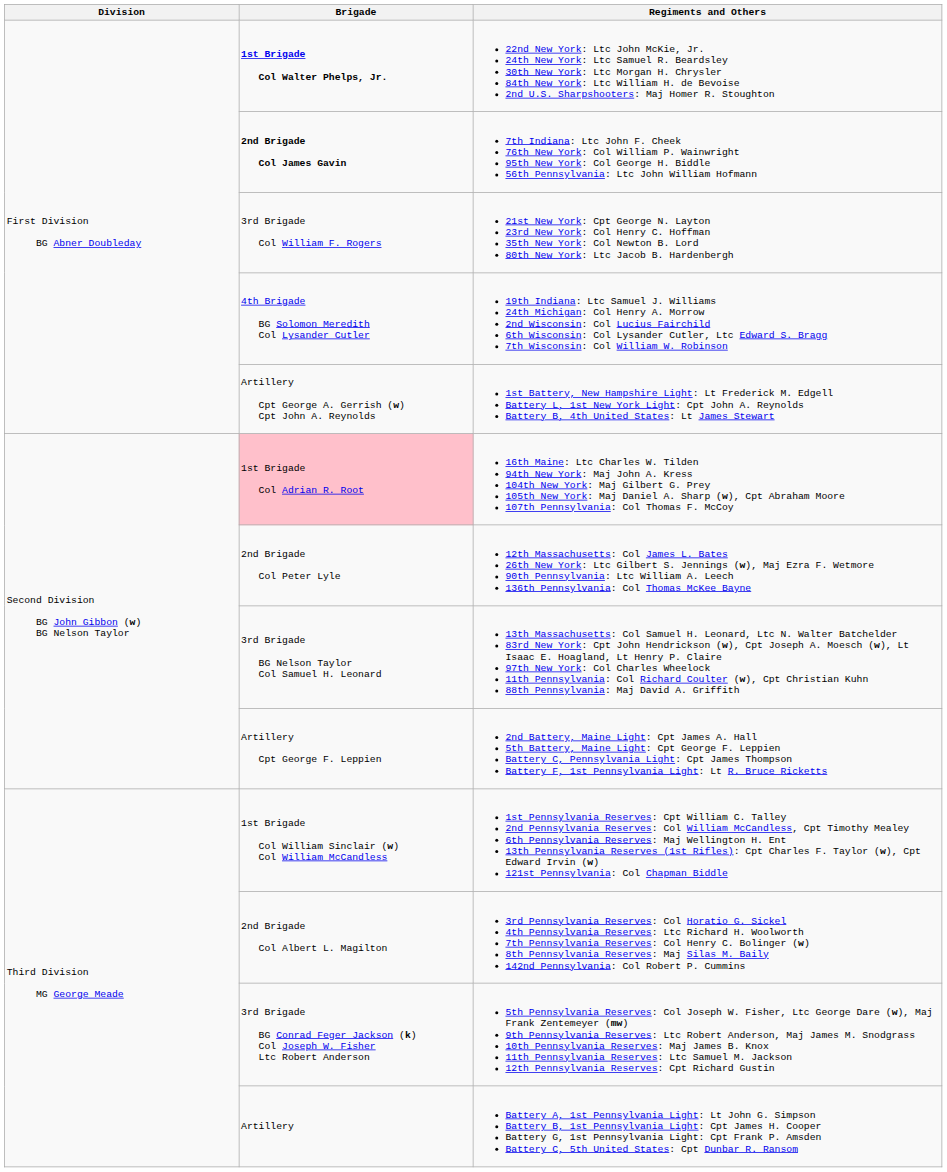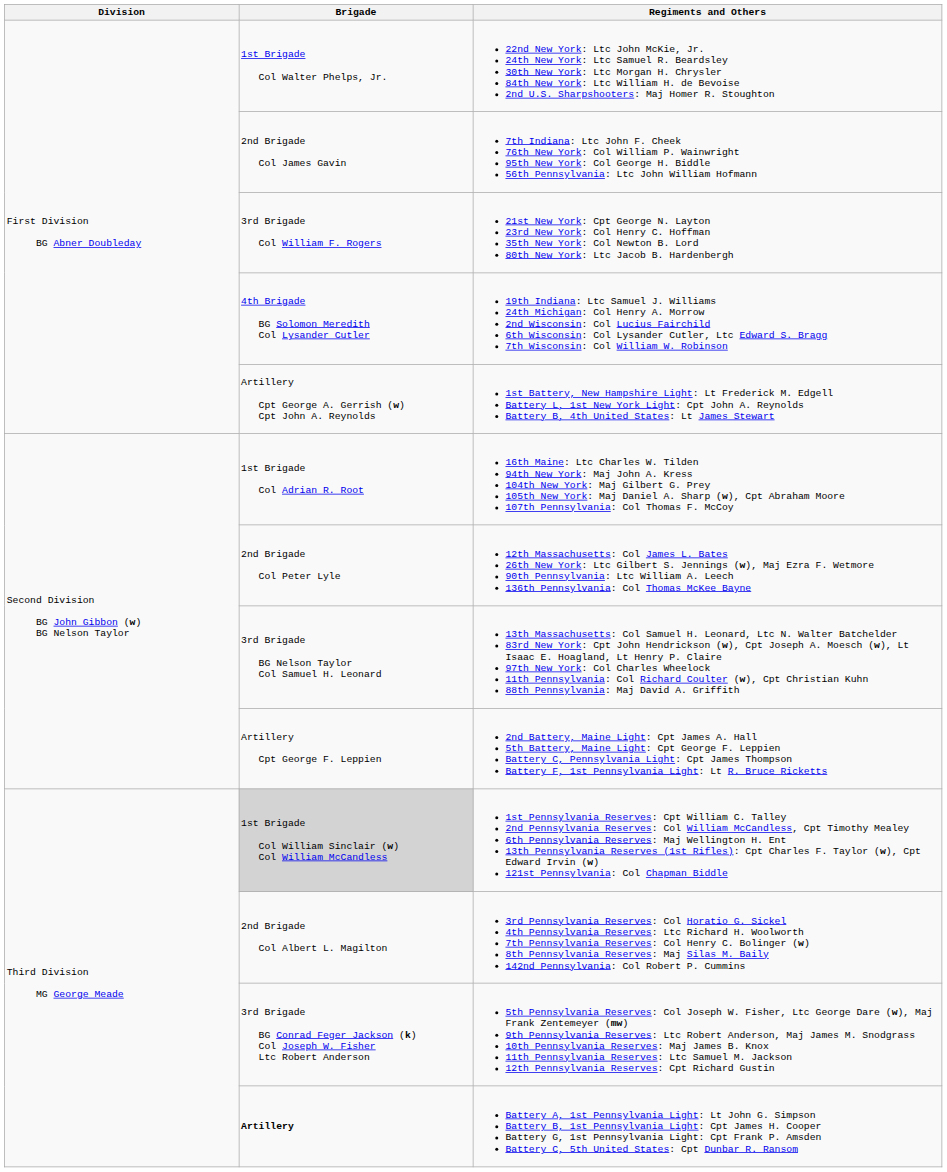1st Brigade Col Walter Phelps, Jr. | Brigade: bold -> normal
2nd Brigade Col James Gavin | Brigade: bold -> normal
1st Brigade Col Adrian R. Root | Brigade: pink background -> no background
1st Brigade Col William Sinclair (w) Col William McCandless | Brigade: no background -> lightgrey background
Artillery | Brigade: normal -> bold
